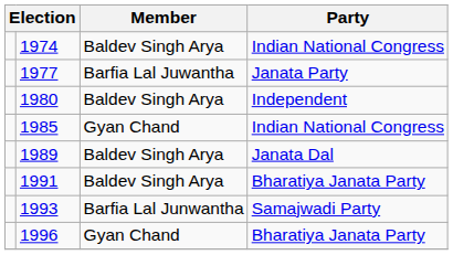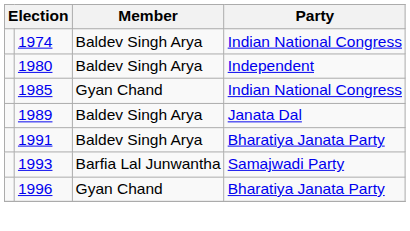- row: 1977 | Barfia Lal Juwantha | Janata Party
